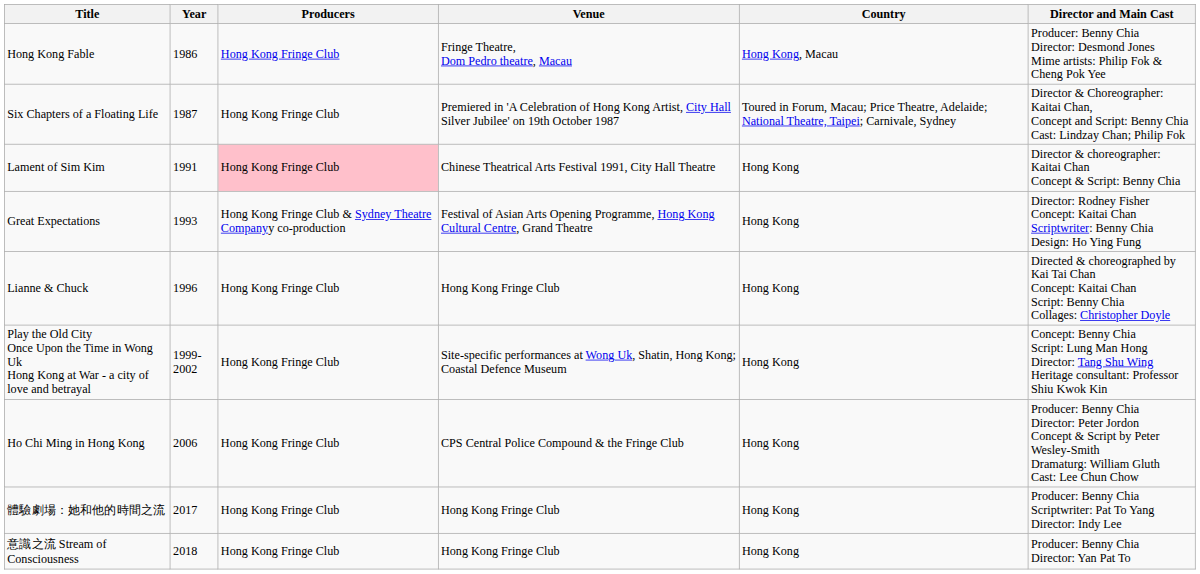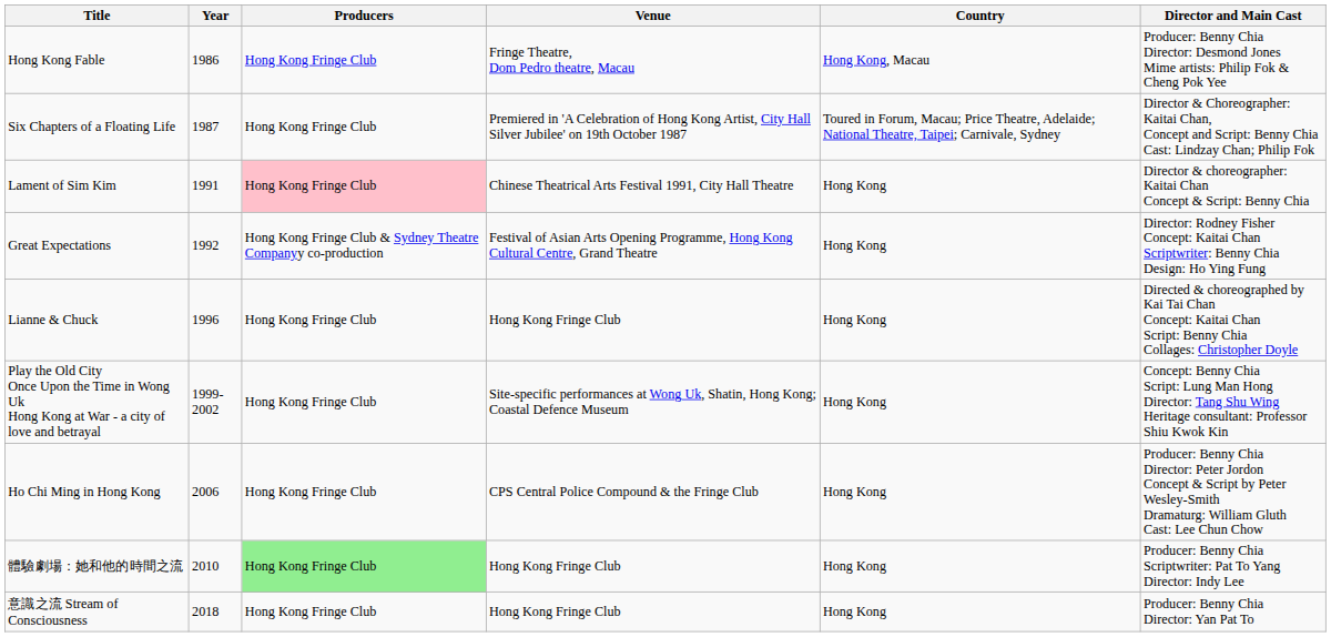Great Expectations | Year: 1993 -> 1992
體驗劇場：她和他的時間之流 | Year: 2017 -> 2010
體驗劇場：她和他的時間之流 | Producers: no background -> lightgreen background
